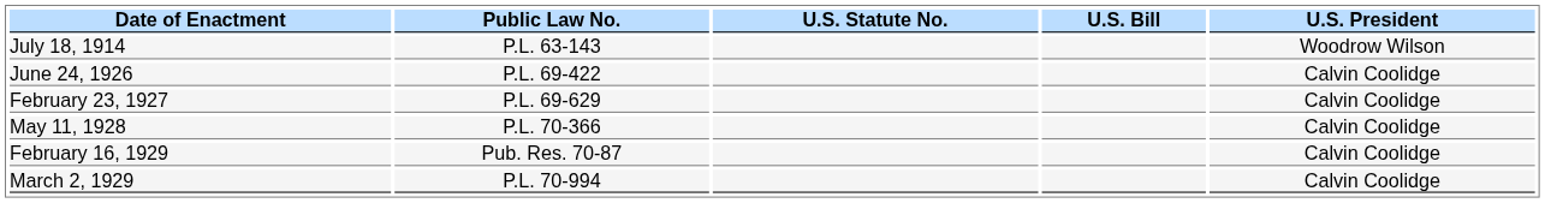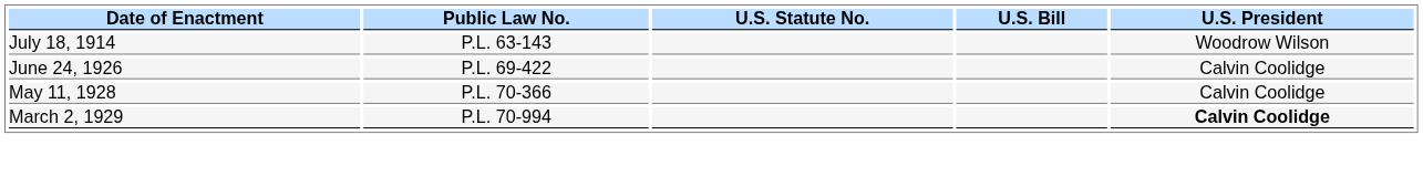- row: February 23, 1927 | P.L. 69-629 | Calvin Coolidge
- row: February 16, 1929 | Pub. Res. 70-87 | Calvin Coolidge
March 2, 1929 | U.S. President: normal -> bold
